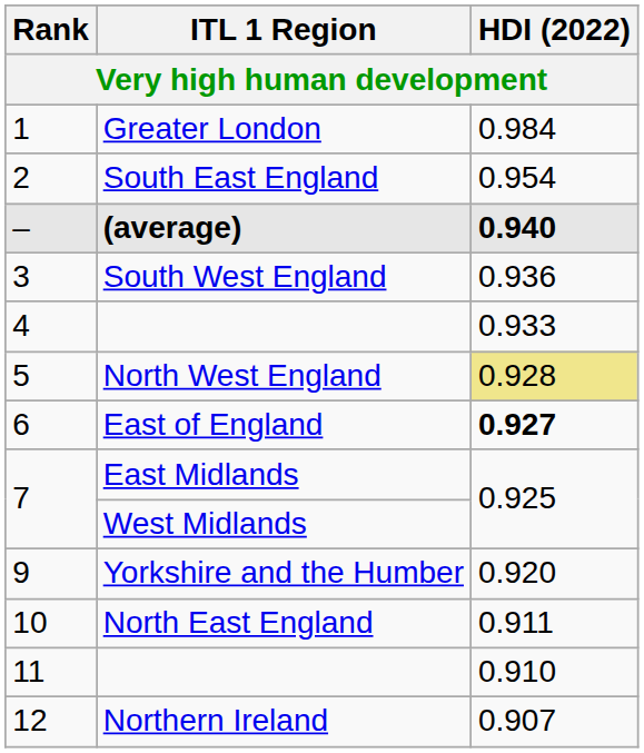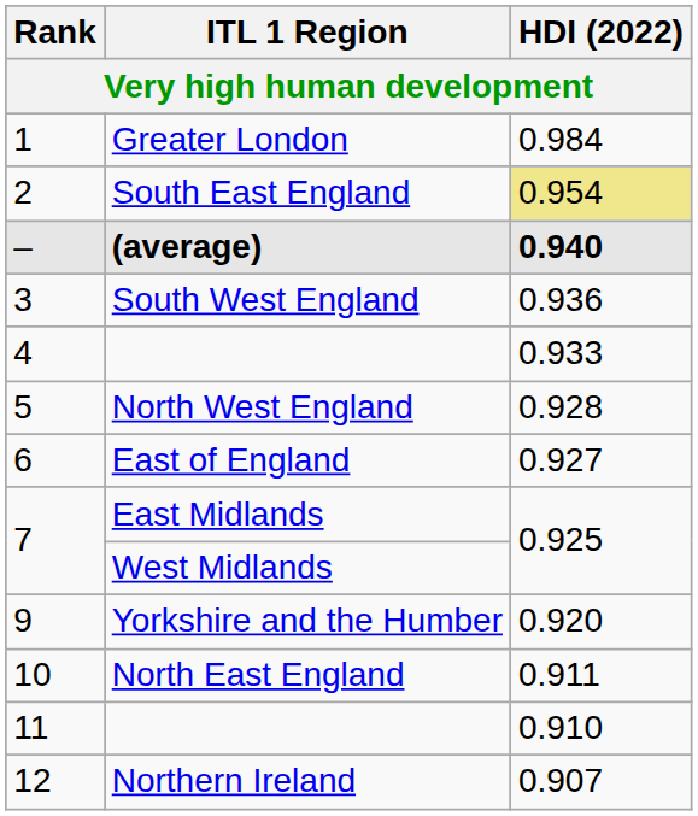South East England | HDI (2022): no background -> khaki background
North West England | HDI (2022): khaki background -> no background
East of England | HDI (2022): bold -> normal
